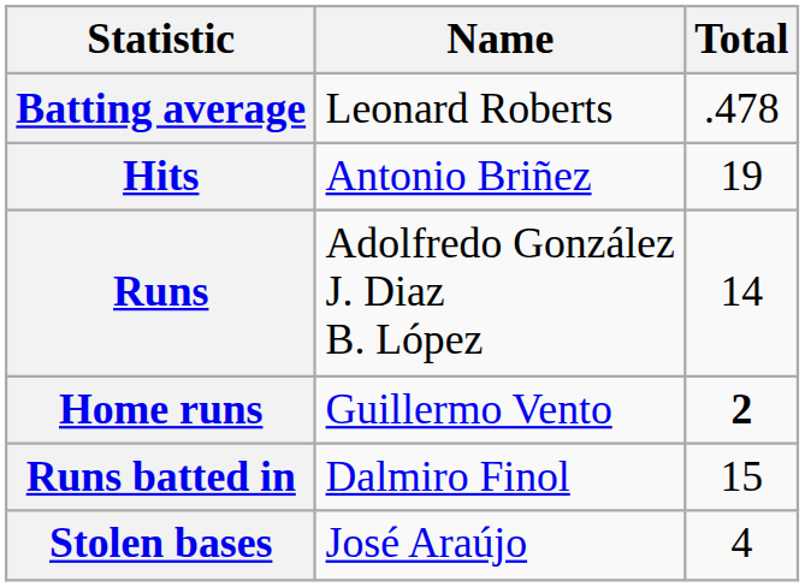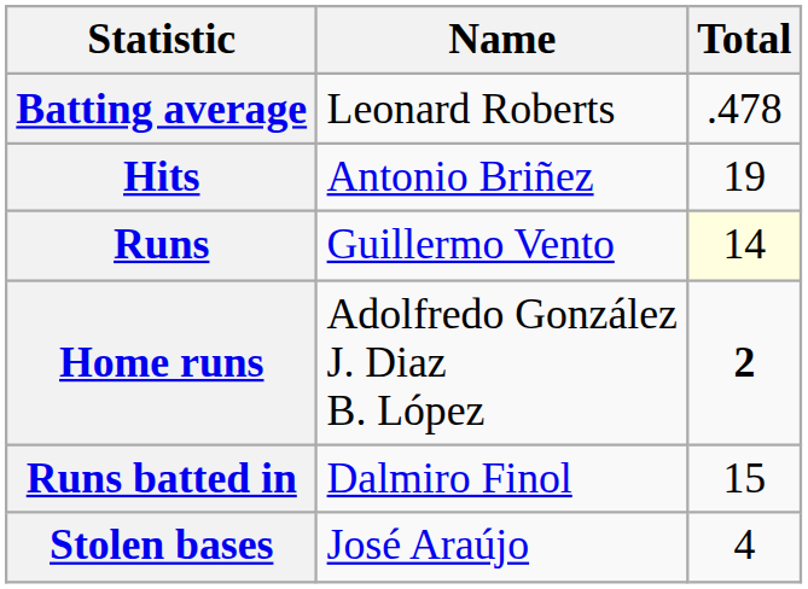Runs | Name: Adolfredo González J. Diaz B. López -> Guillermo Vento
Runs | Total: no background -> lightyellow background
Home runs | Name: Guillermo Vento -> Adolfredo González J. Diaz B. López
